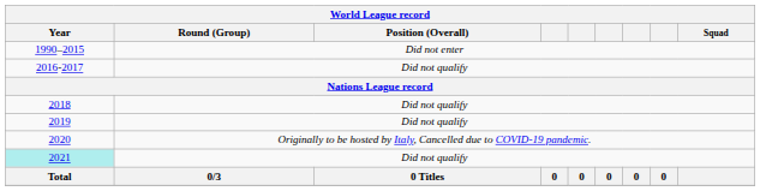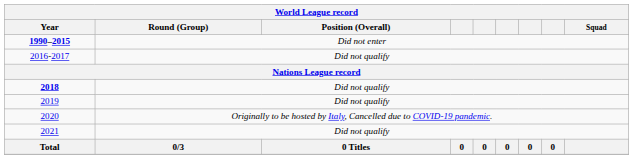1990–2015 | Year: normal -> bold
2018 | Year: normal -> bold
2021 | Year: paleturquoise background -> no background
